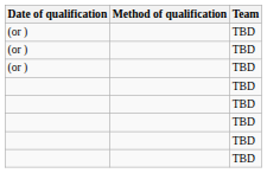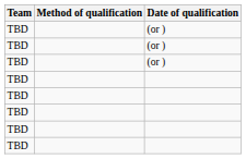columns swapped: Team <-> Date of qualification
